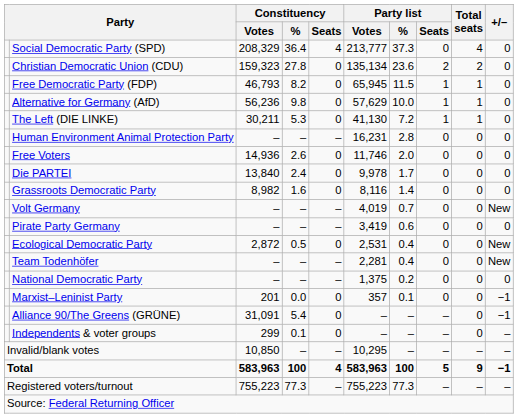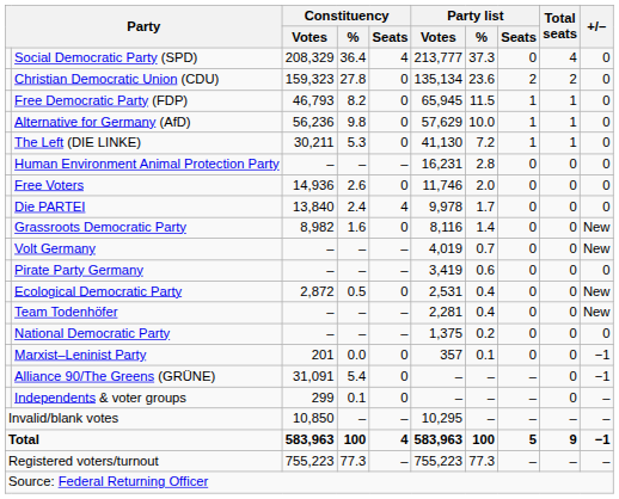Die PARTEI | Constituency / Seats: 0 -> 4
Grassroots Democratic Party | +/–: 0 -> New
